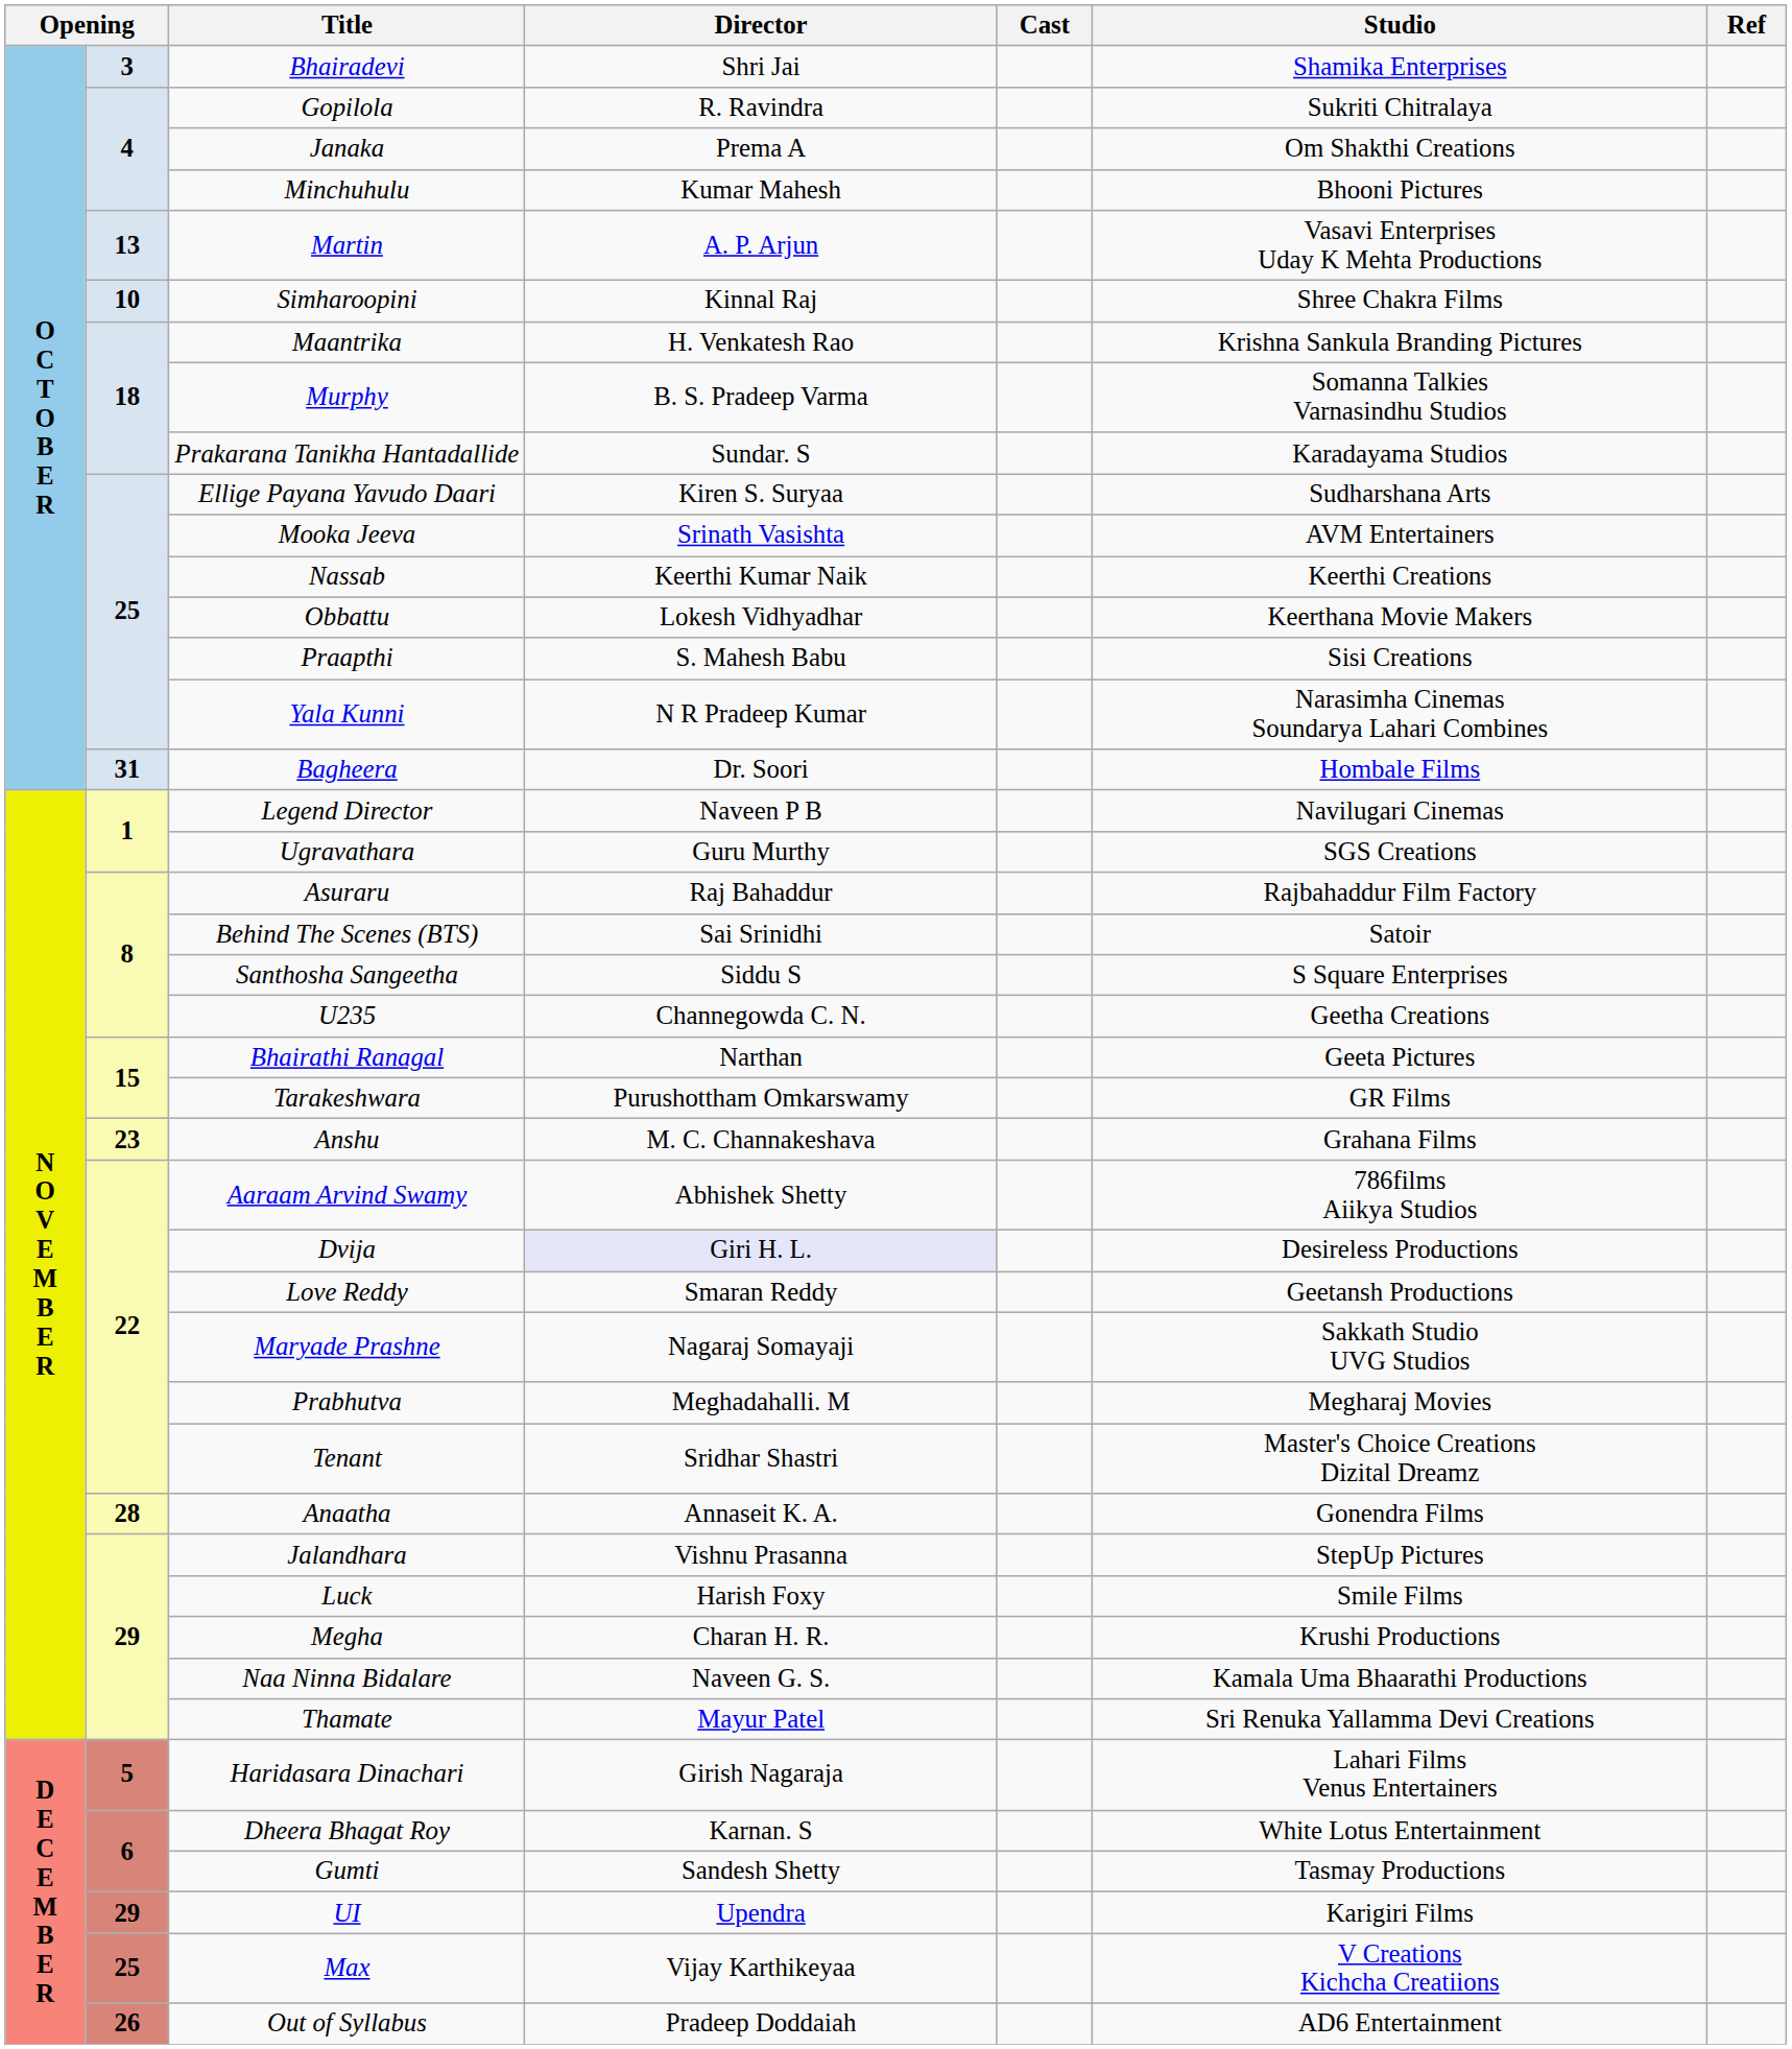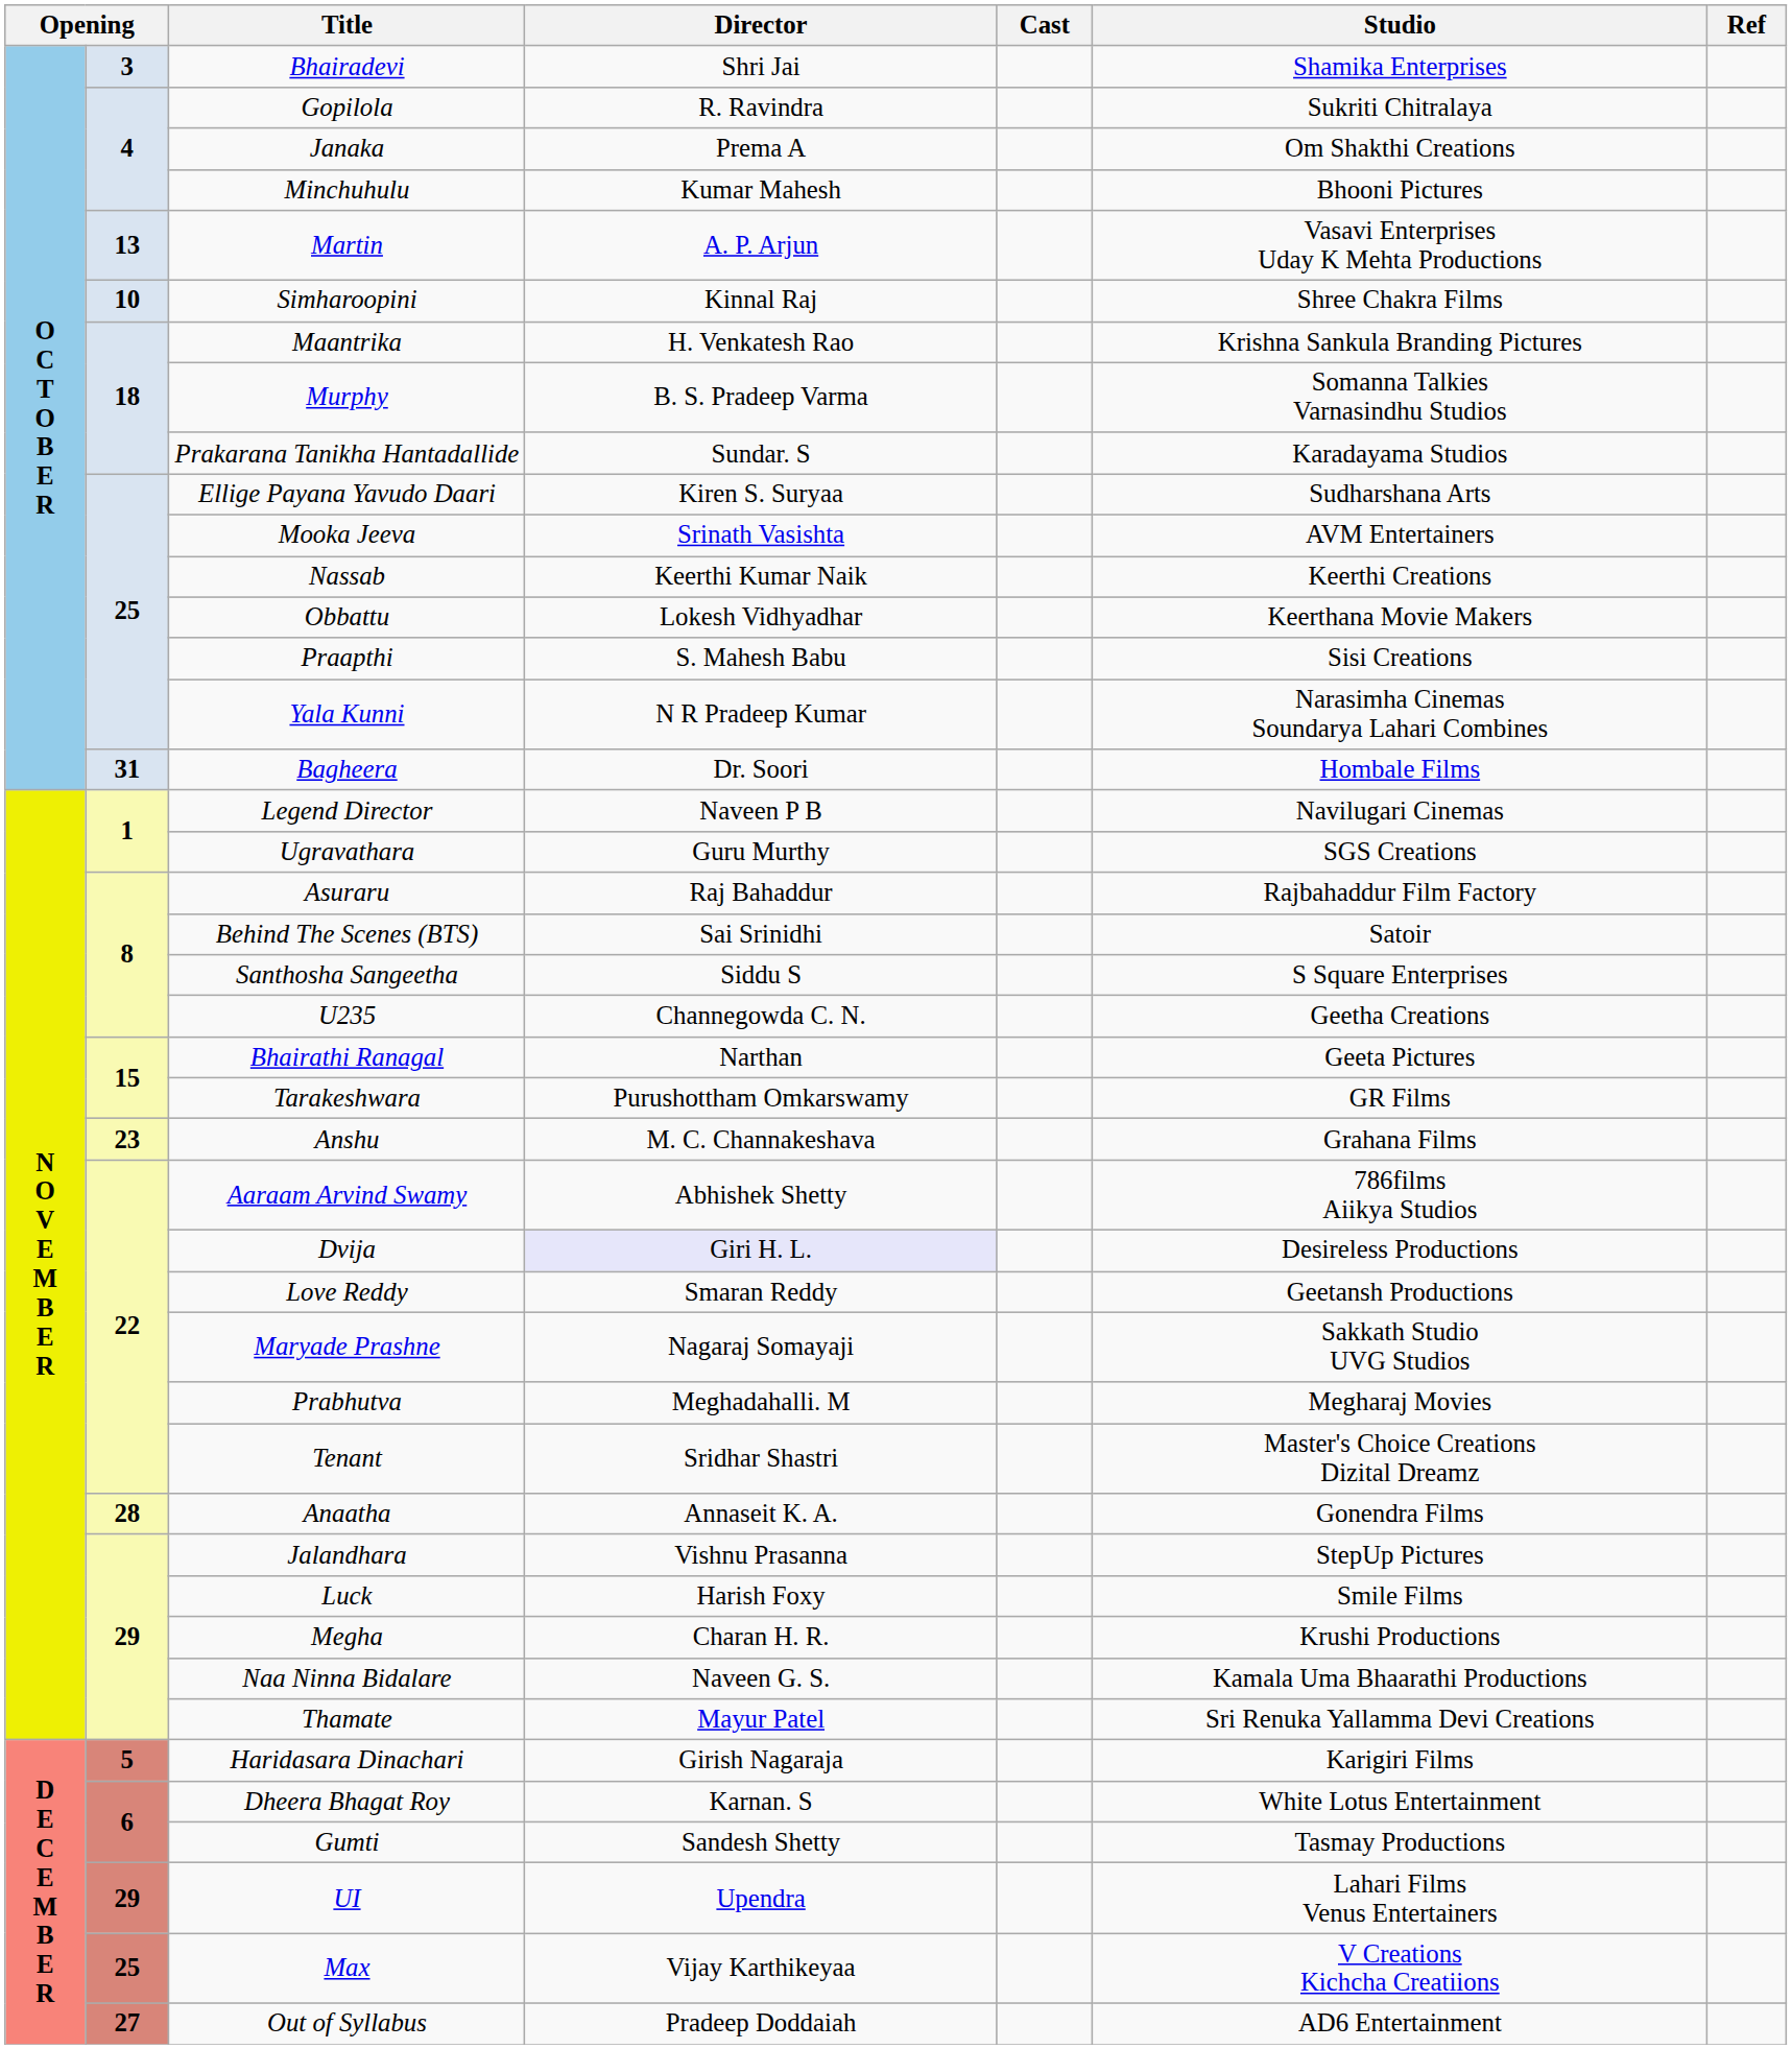Haridasara Dinachari | Studio: Lahari Films Venus Entertainers -> Karigiri Films
UI | Studio: Karigiri Films -> Lahari Films Venus Entertainers
Out of Syllabus | column 2: 26 -> 27
